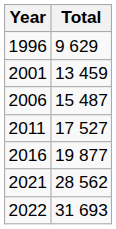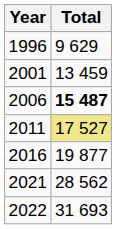2006 | Total: normal -> bold
2011 | Total: no background -> khaki background
